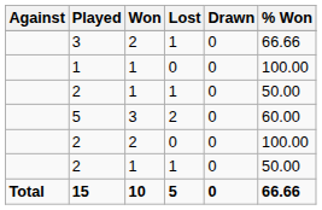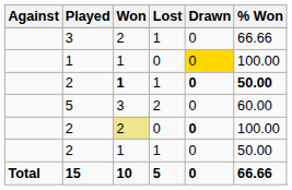row 3 | Drawn: no background -> gold background
row 4 | Won: normal -> bold
row 4 | Drawn: normal -> bold
row 4 | % Won: normal -> bold
row 6 | Won: no background -> khaki background
row 6 | Drawn: normal -> bold
